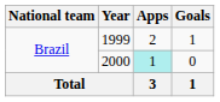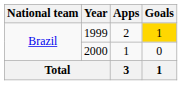1999 | Goals: no background -> gold background
2000 | Apps: paleturquoise background -> no background
